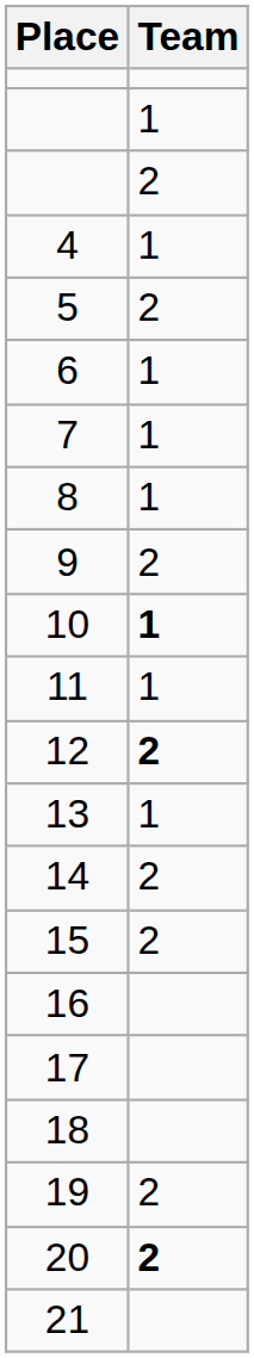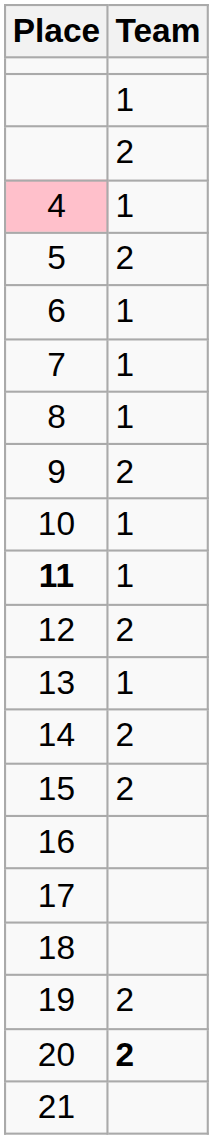row 5 | Place: no background -> pink background
row 11 | Team: bold -> normal
row 12 | Place: normal -> bold
row 13 | Team: bold -> normal
